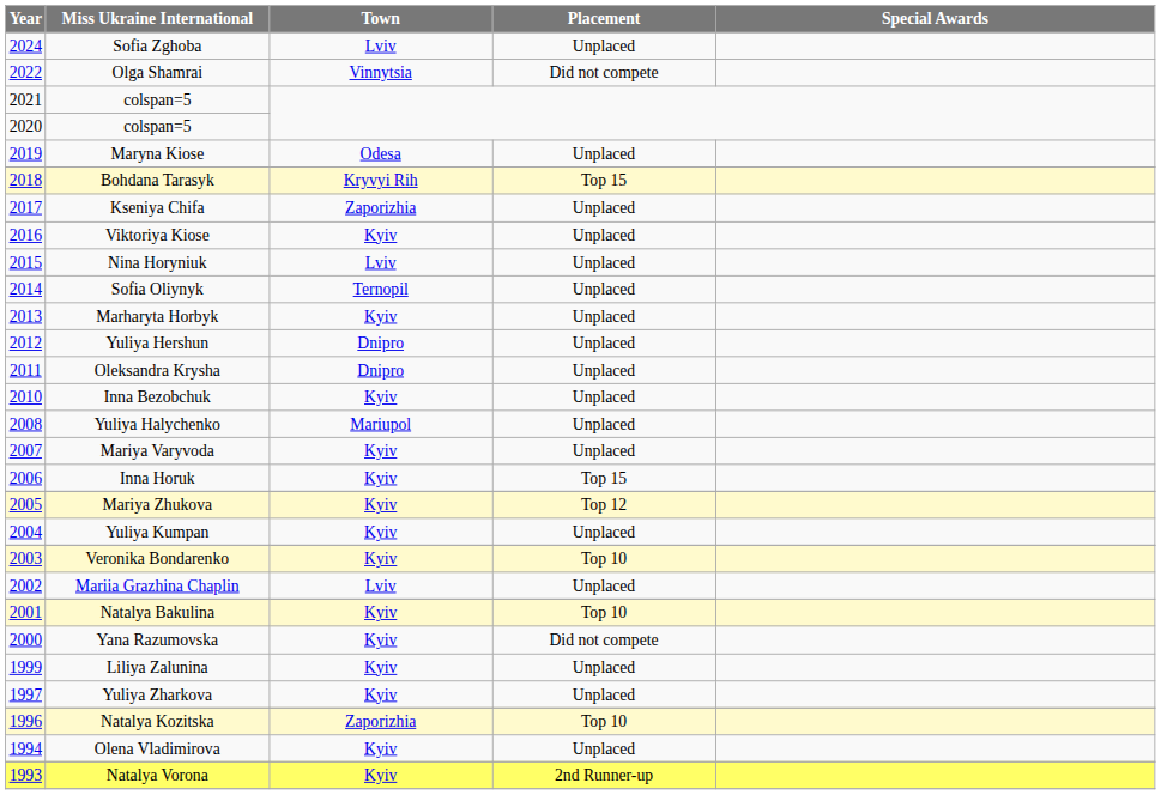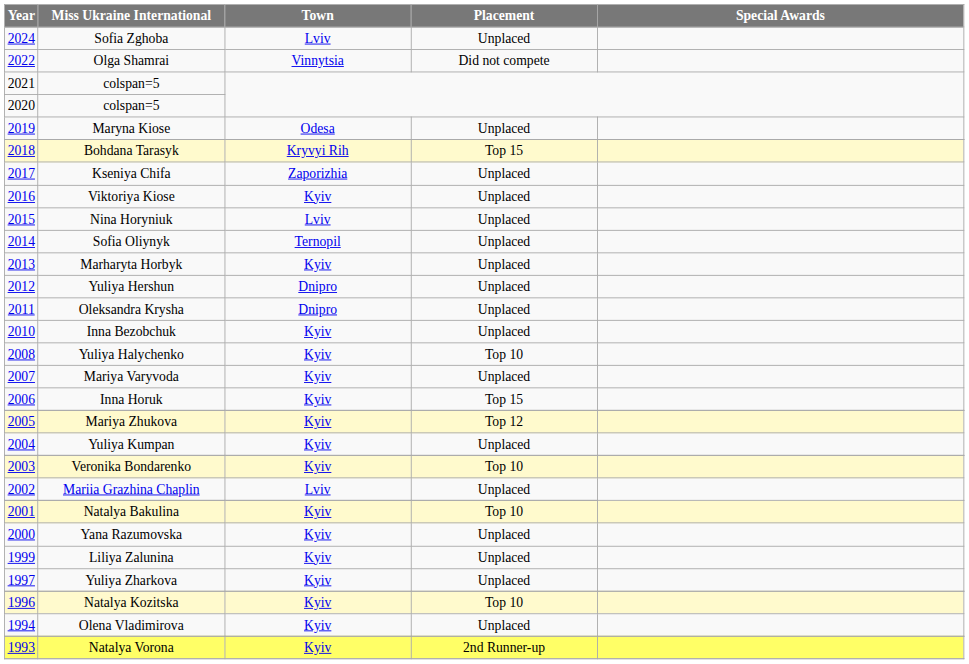Yuliya Halychenko | Town: Mariupol -> Kyiv
Yuliya Halychenko | Placement: Unplaced -> Top 10
Yana Razumovska | Placement: Did not compete -> Unplaced
Natalya Kozitska | Town: Zaporizhia -> Kyiv
